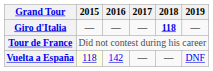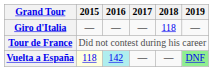Giro d'Italia | 2018: bold -> normal
Vuelta a España | 2016: no background -> paleturquoise background
Vuelta a España | 2019: no background -> lightgreen background
